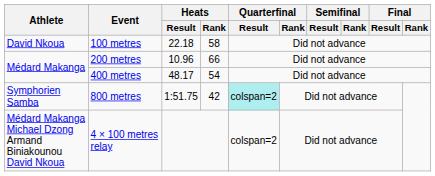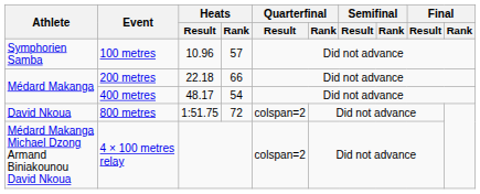100 metres | Athlete: David Nkoua -> Symphorien Samba
100 metres | Heats / Result: 22.18 -> 10.96
100 metres | Heats / Rank: 58 -> 57
200 metres | Heats / Result: 10.96 -> 22.18
800 metres | Athlete: Symphorien Samba -> David Nkoua
800 metres | Heats / Rank: 42 -> 72
800 metres | Quarterfinal / Result: paleturquoise background -> no background
